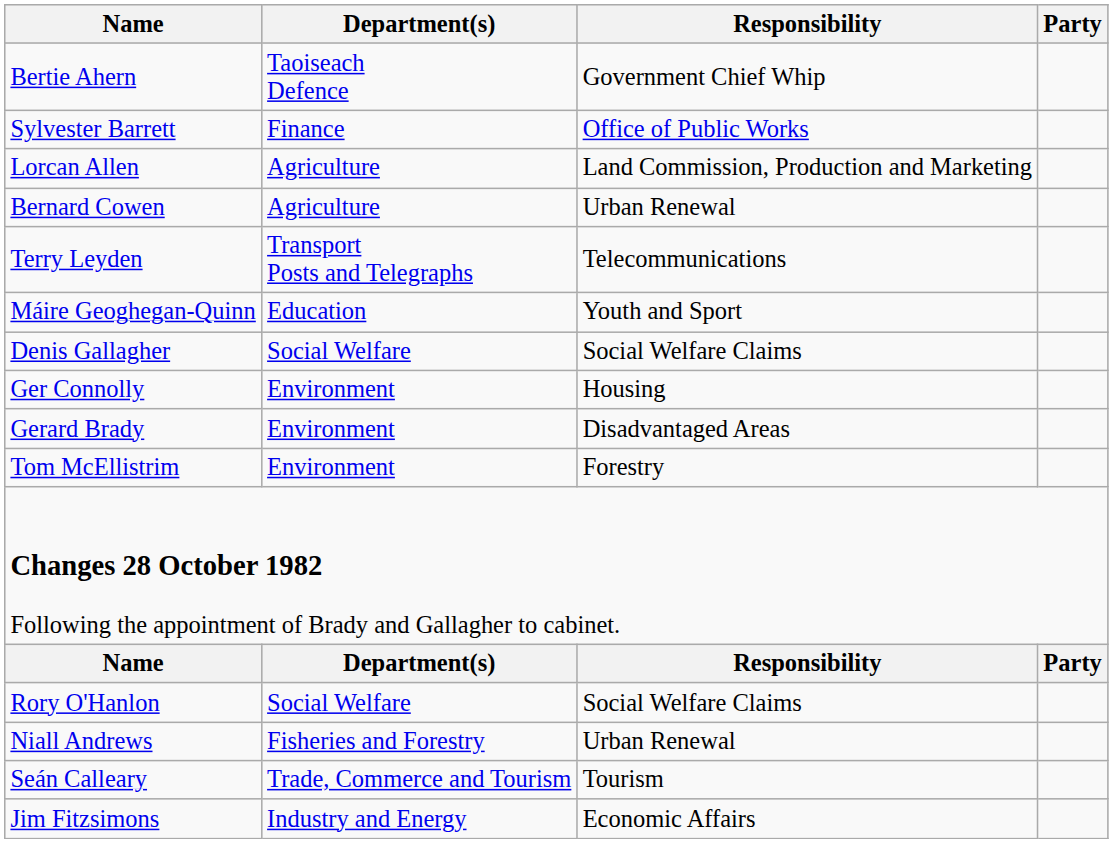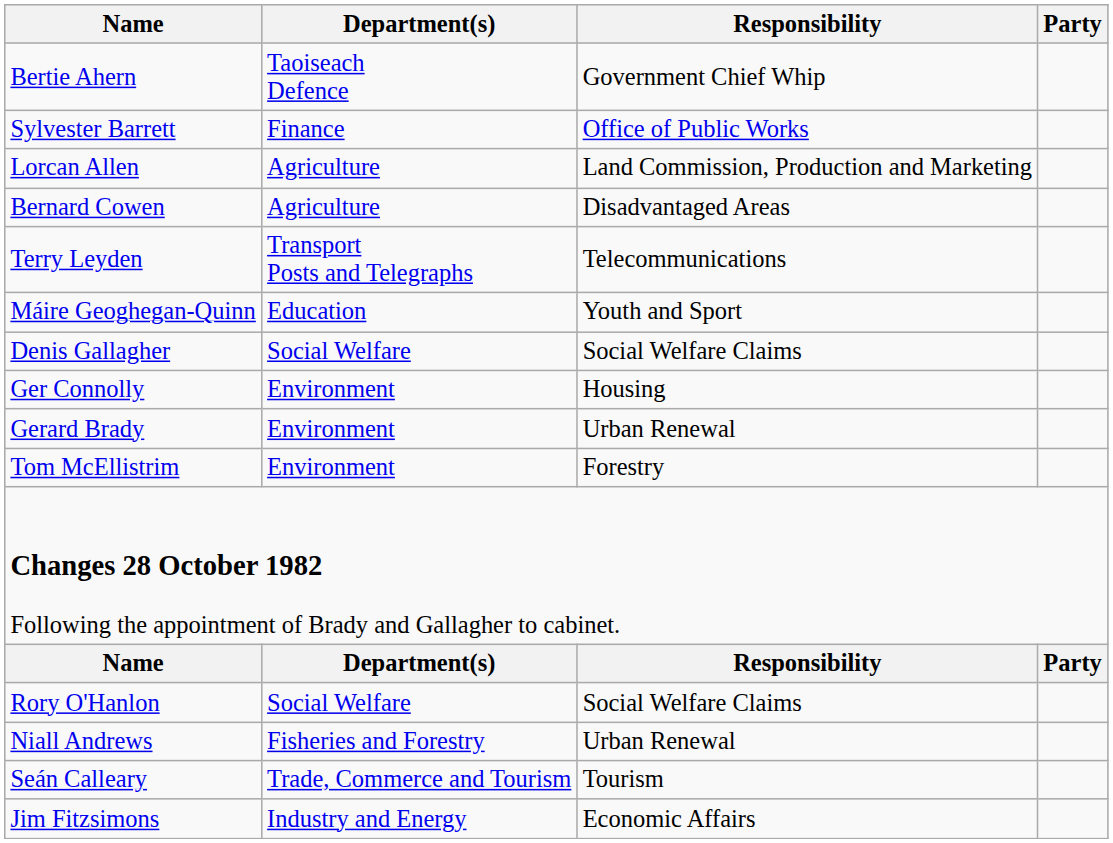Bernard Cowen | Responsibility: Urban Renewal -> Disadvantaged Areas
Gerard Brady | Responsibility: Disadvantaged Areas -> Urban Renewal
